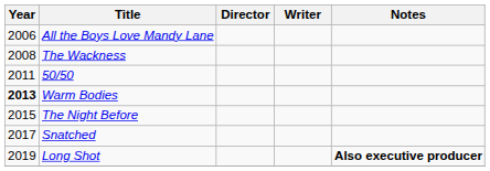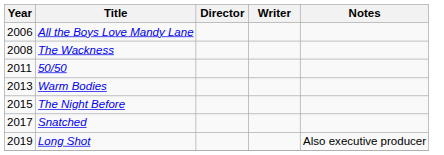Warm Bodies | Year: bold -> normal
Long Shot | Notes: bold -> normal
